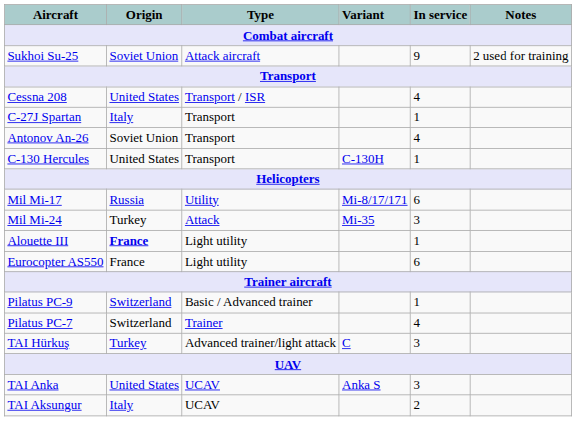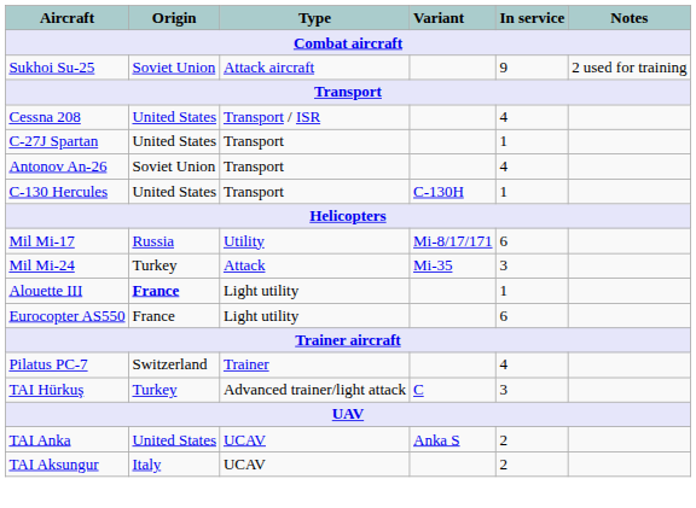C-27J Spartan | Origin: Italy -> United States
- row: Pilatus PC-9 | Switzerland | Basic / Advanced trainer | 1
TAI Anka | In service: 3 -> 2
